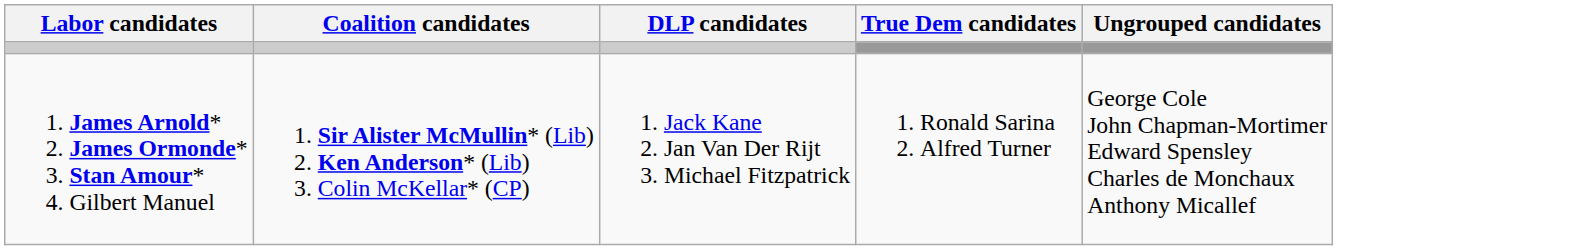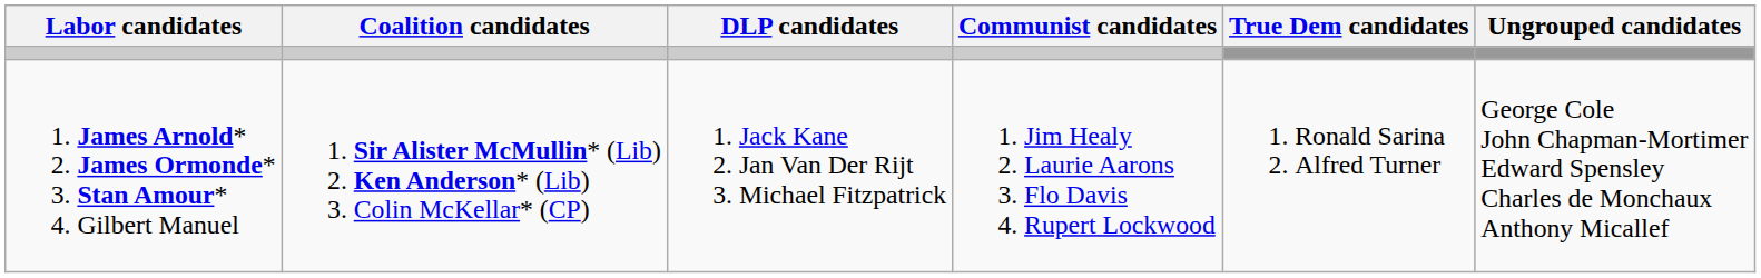+ column: Communist candidates | Jim Healy Laurie Aarons Flo Davis Rupert Lockwood
